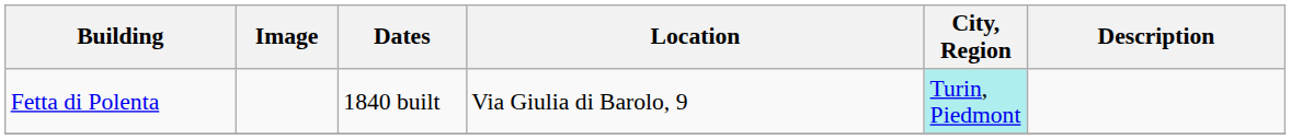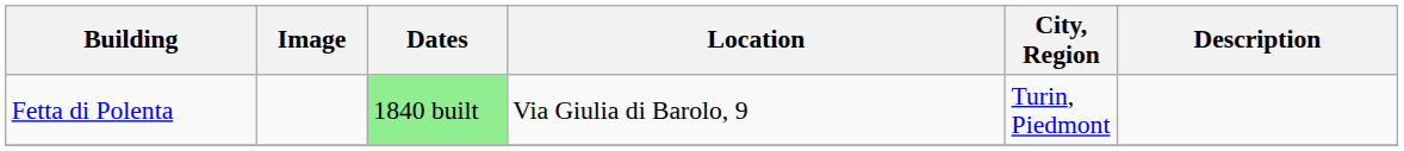Fetta di Polenta | Dates: no background -> lightgreen background
Fetta di Polenta | City, Region: paleturquoise background -> no background
